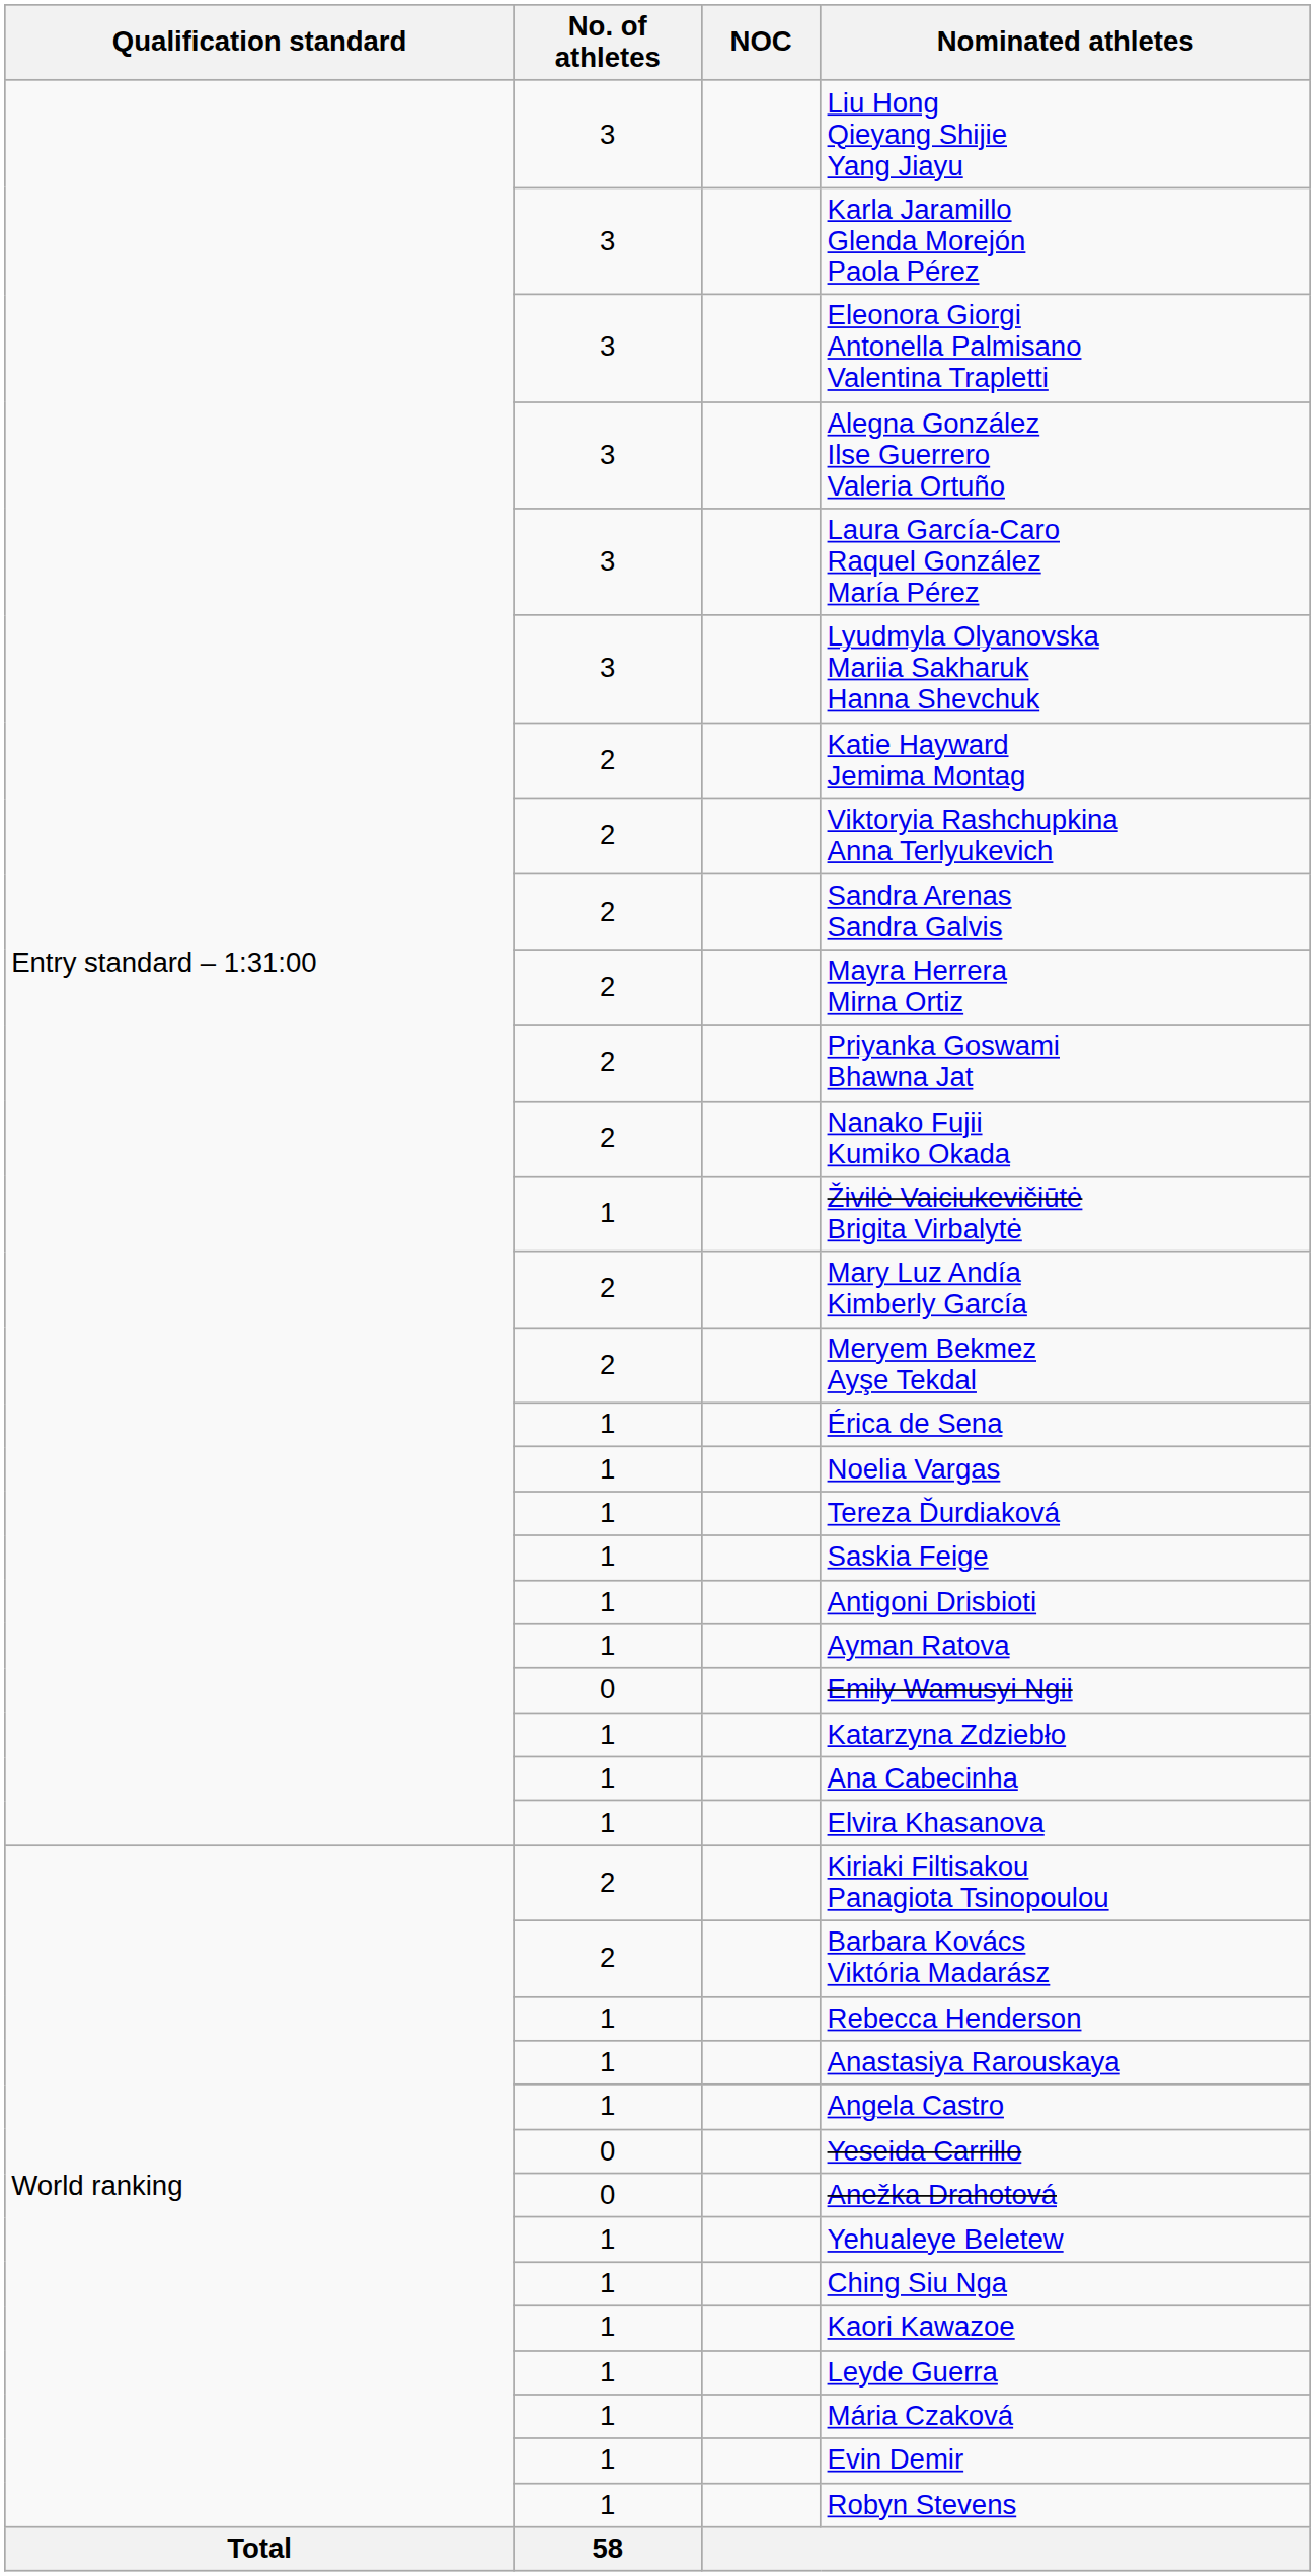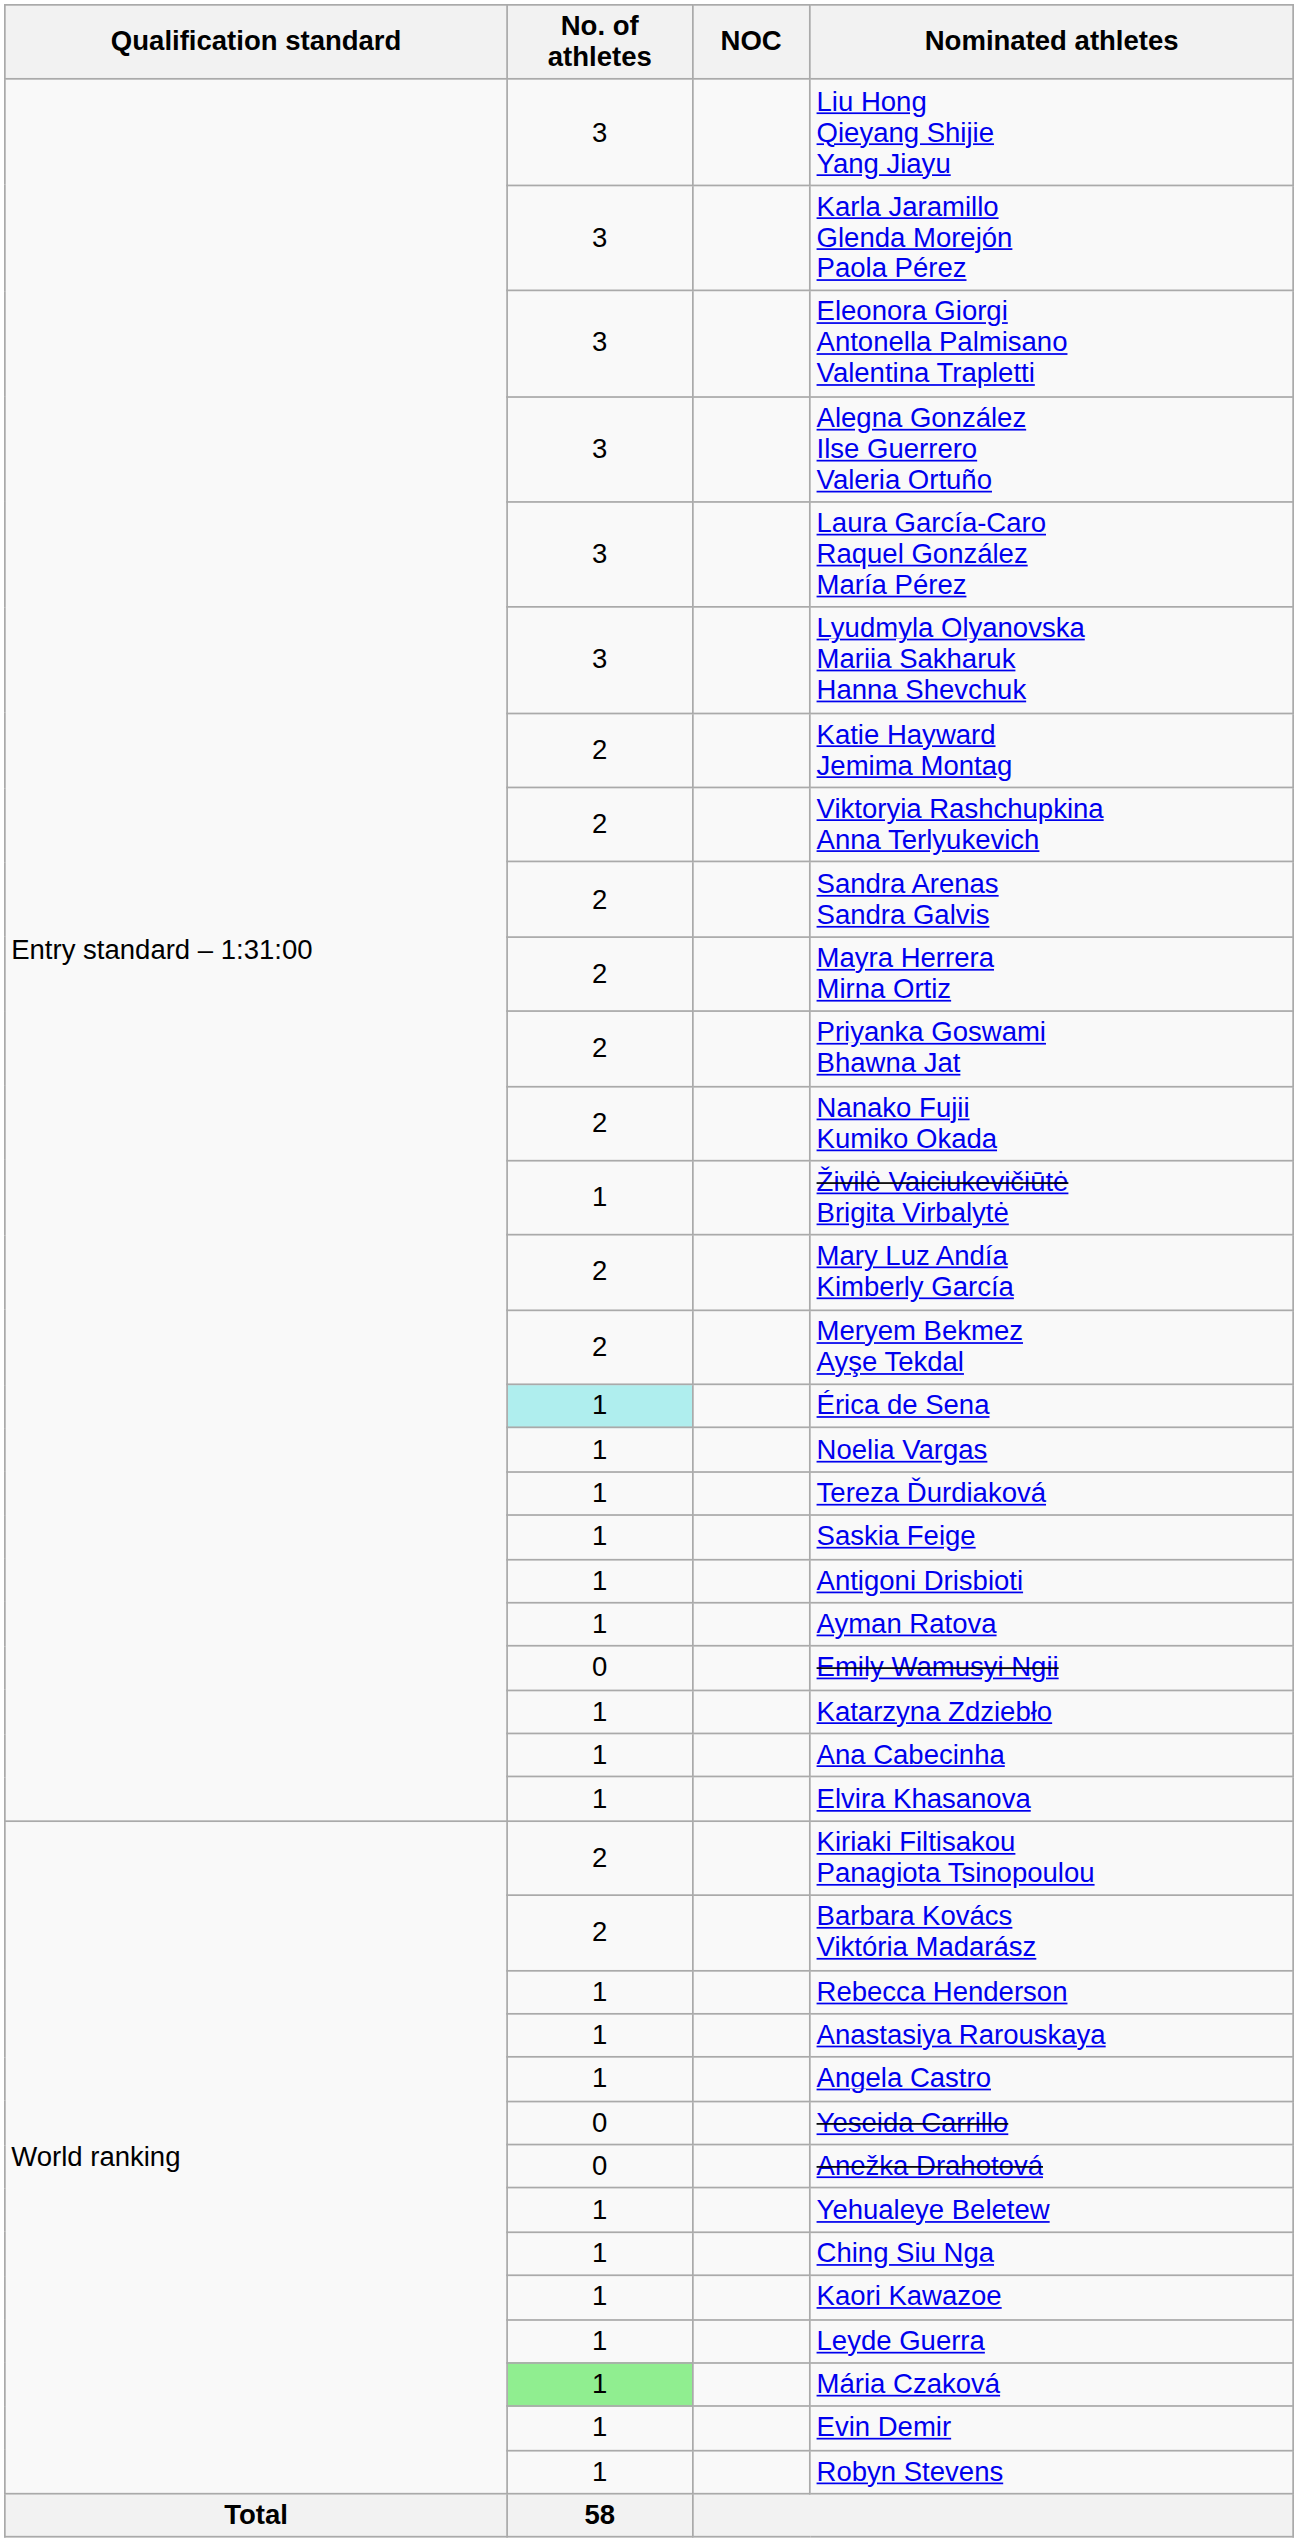Érica de Sena | No. of athletes: no background -> paleturquoise background
Mária Czaková | No. of athletes: no background -> lightgreen background
